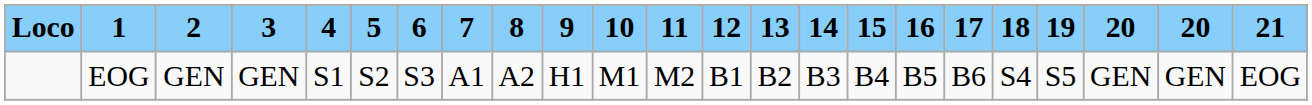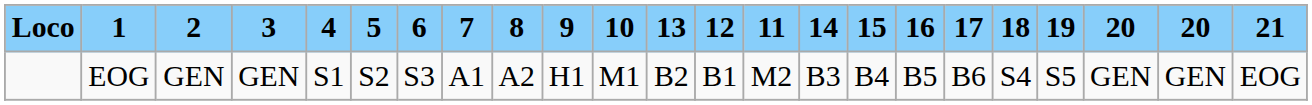columns swapped: 11 <-> 13
